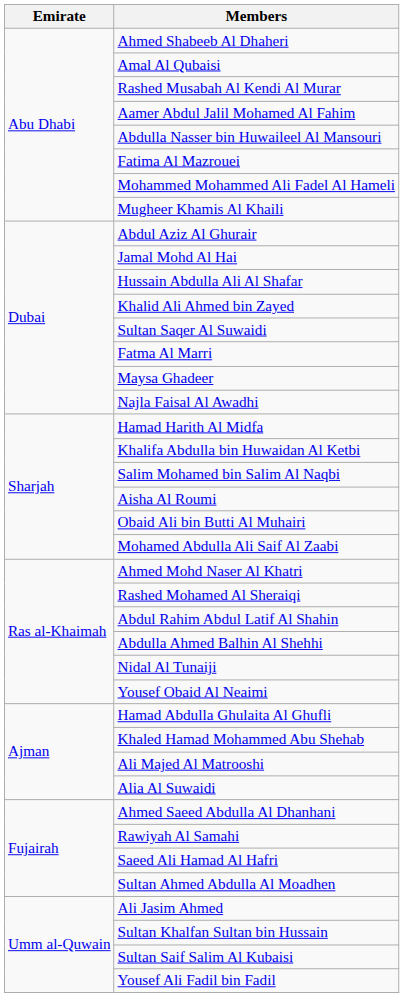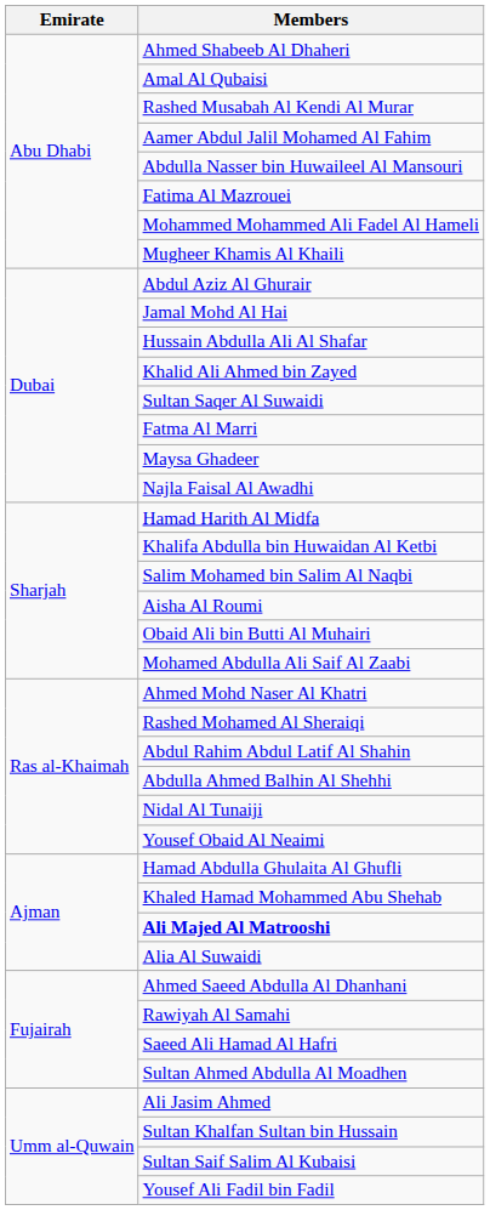Ali Majed Al Matrooshi | Members: normal -> bold
